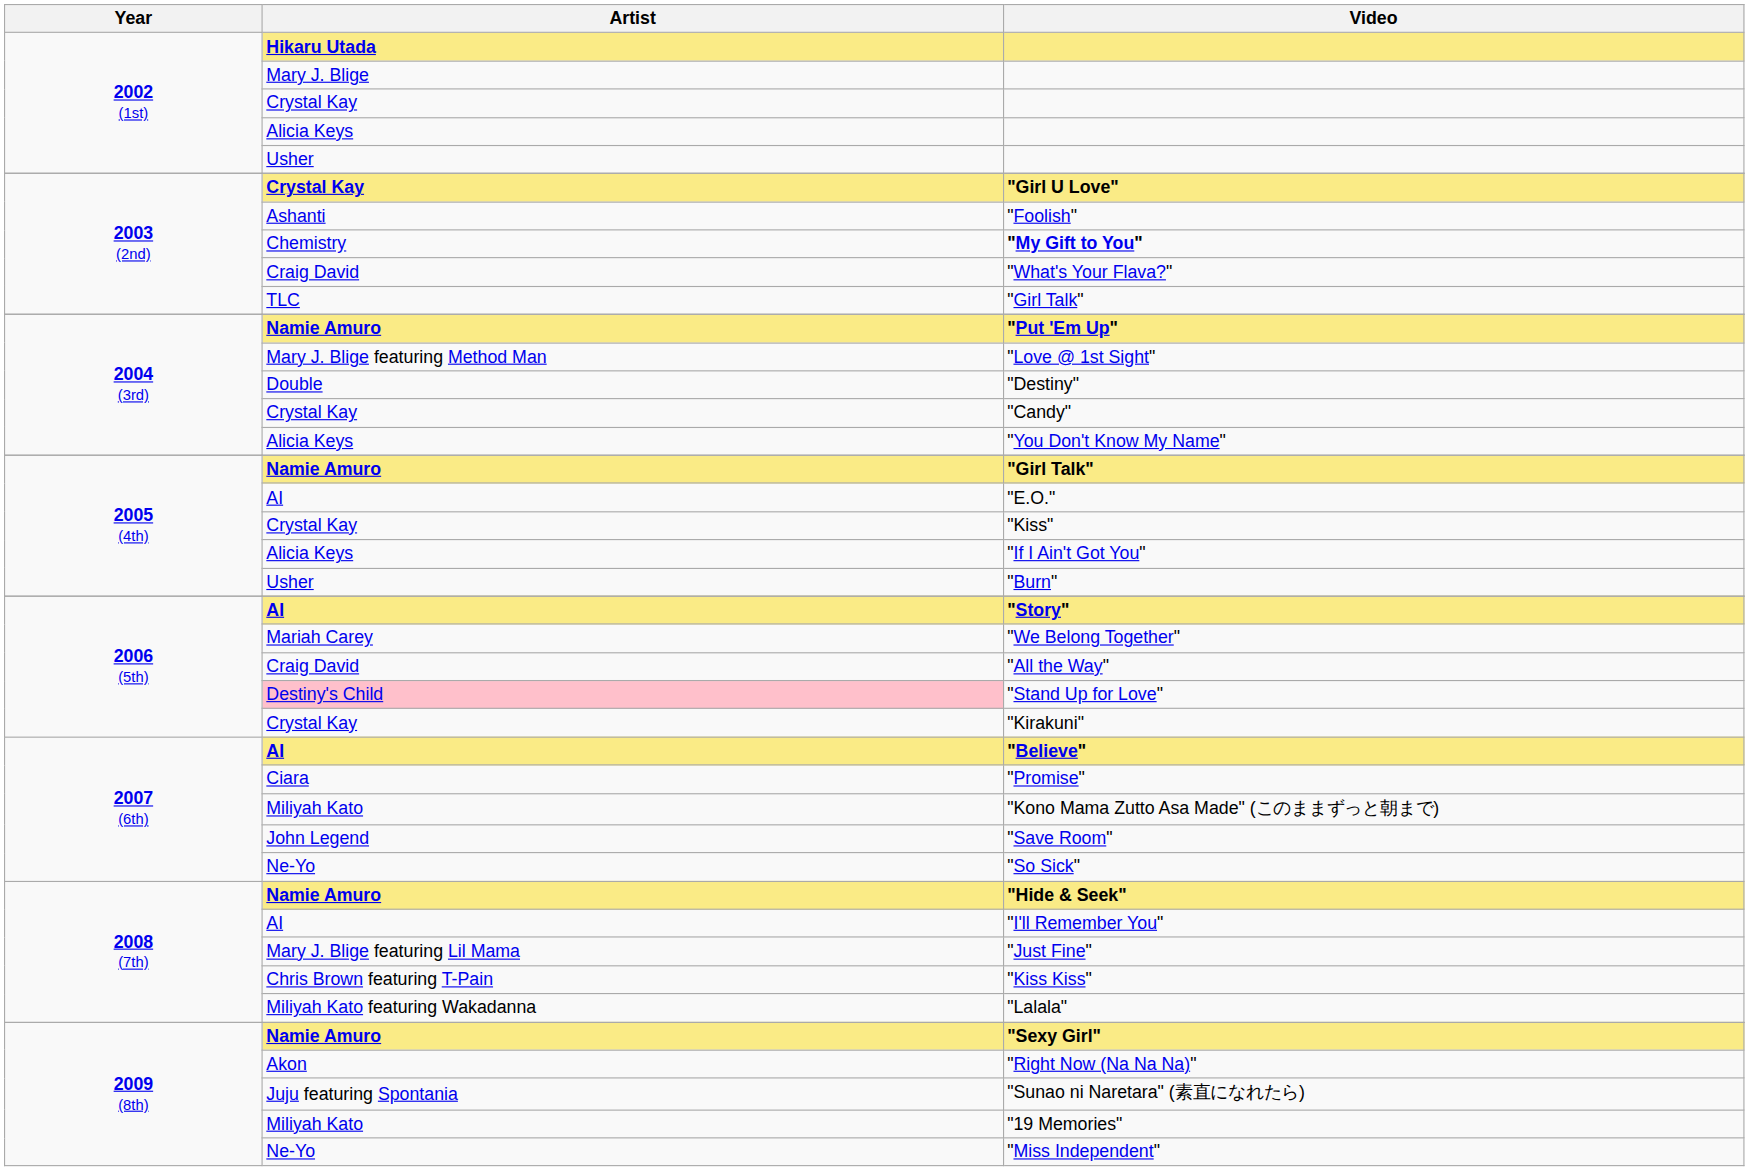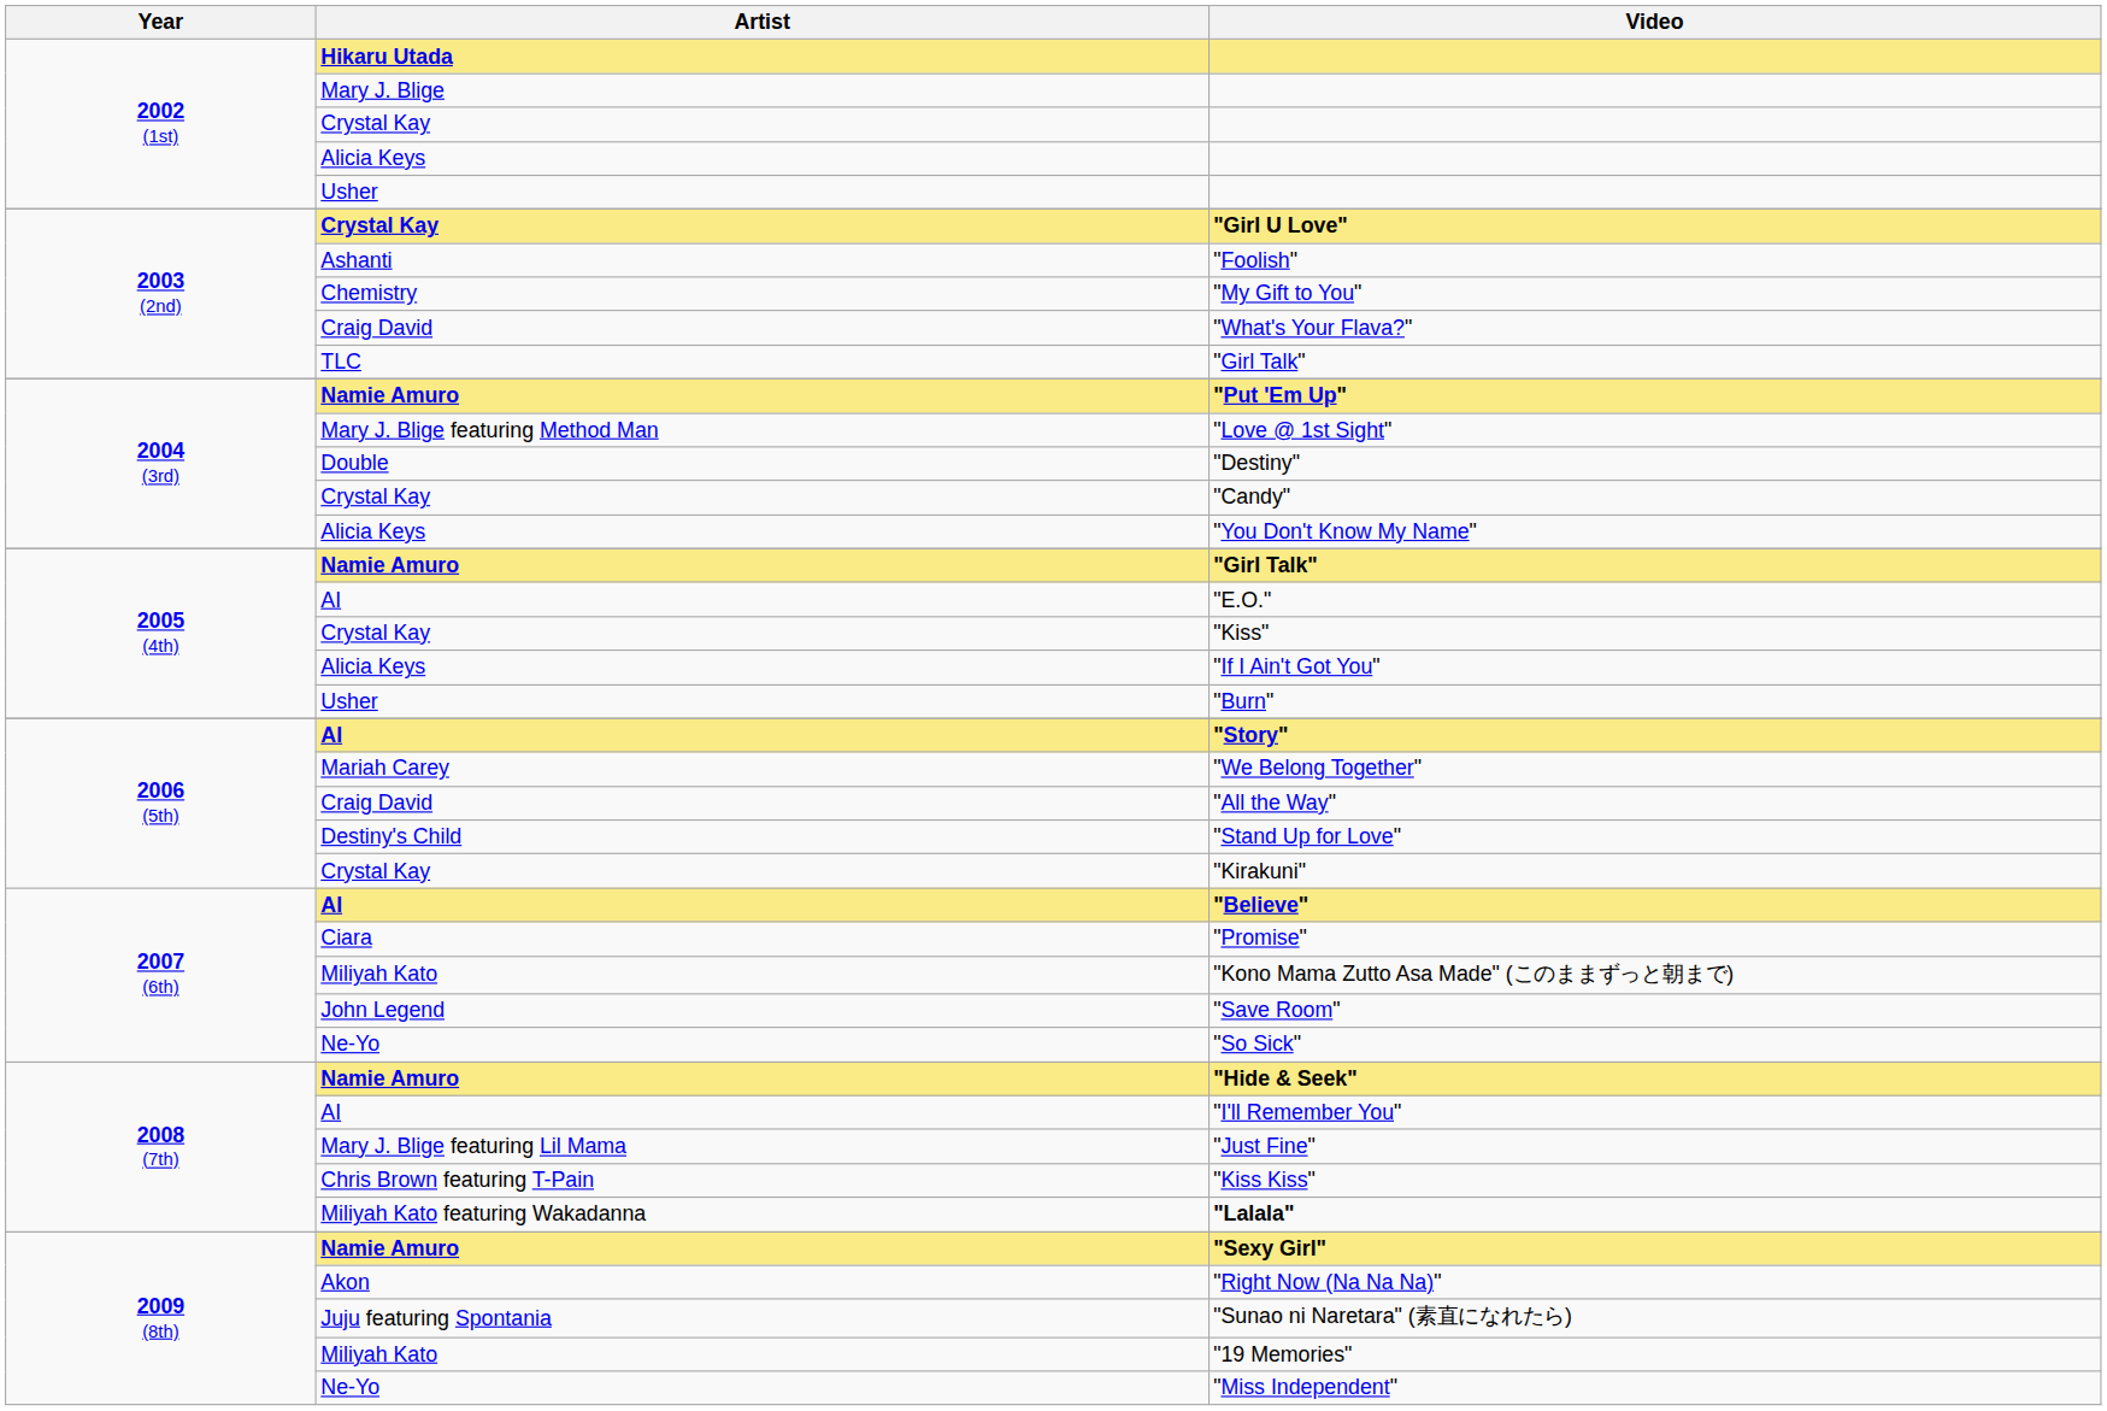"My Gift to You" | Video: bold -> normal
"Stand Up for Love" | Artist: pink background -> no background
"Lalala" | Video: normal -> bold
